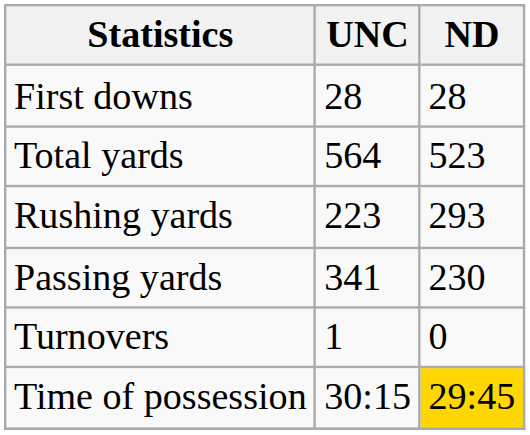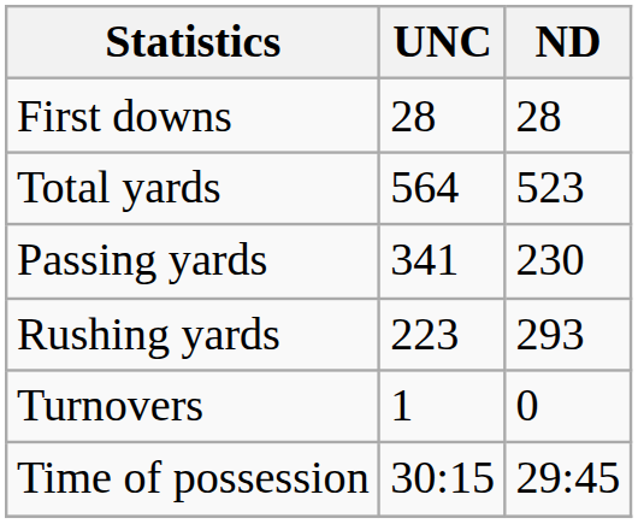rows swapped: Rushing yards <-> Passing yards
Time of possession | ND: gold background -> no background
